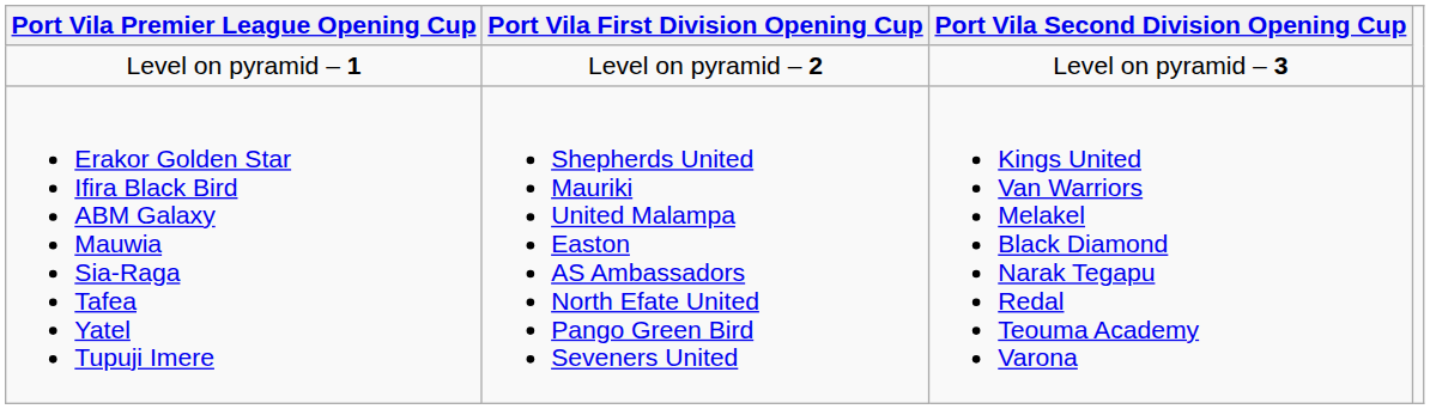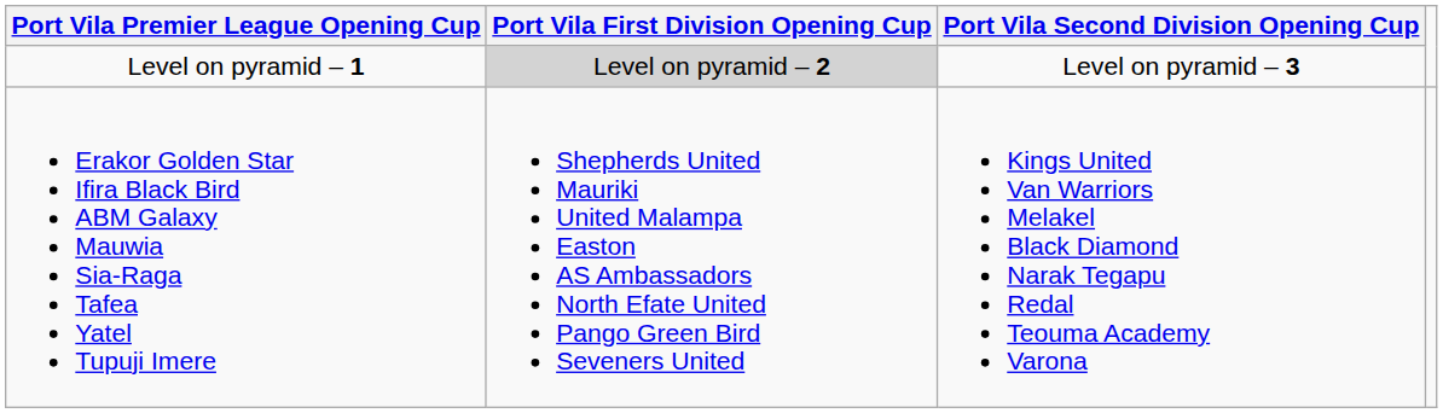Level on pyramid – 1 | Port Vila First Division Opening Cup: no background -> lightgrey background
